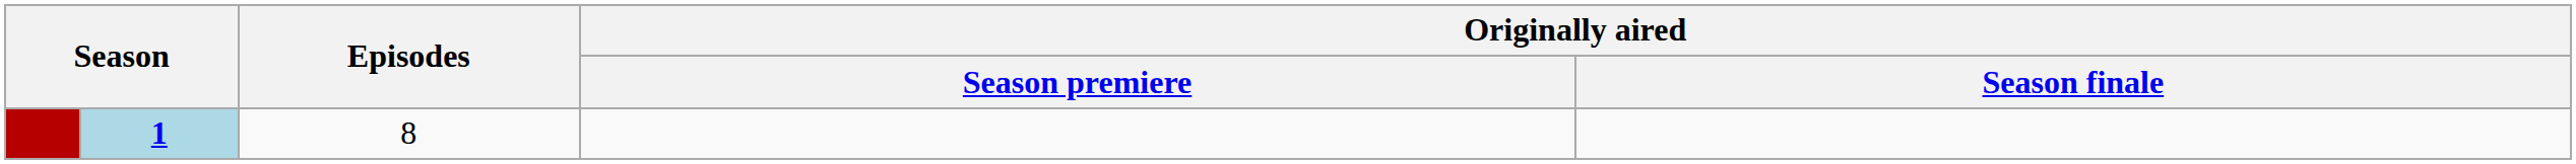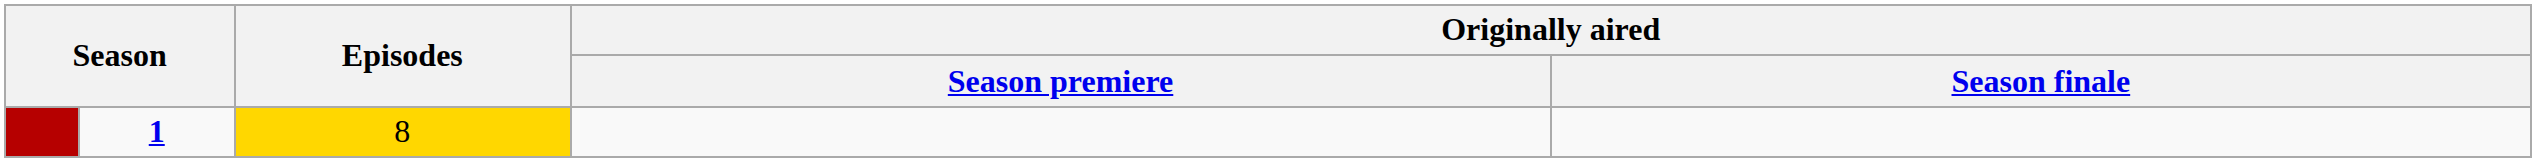row 3 | column 2: lightblue background -> no background
row 3 | Episodes: no background -> gold background
